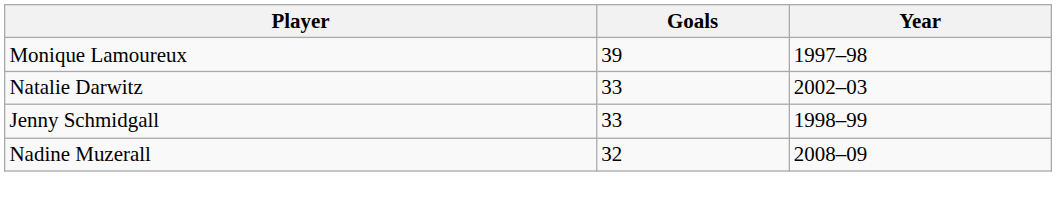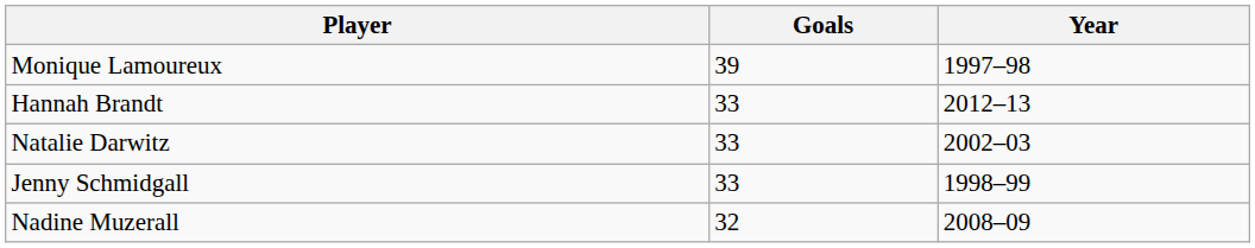+ row: Hannah Brandt | 33 | 2012–13
